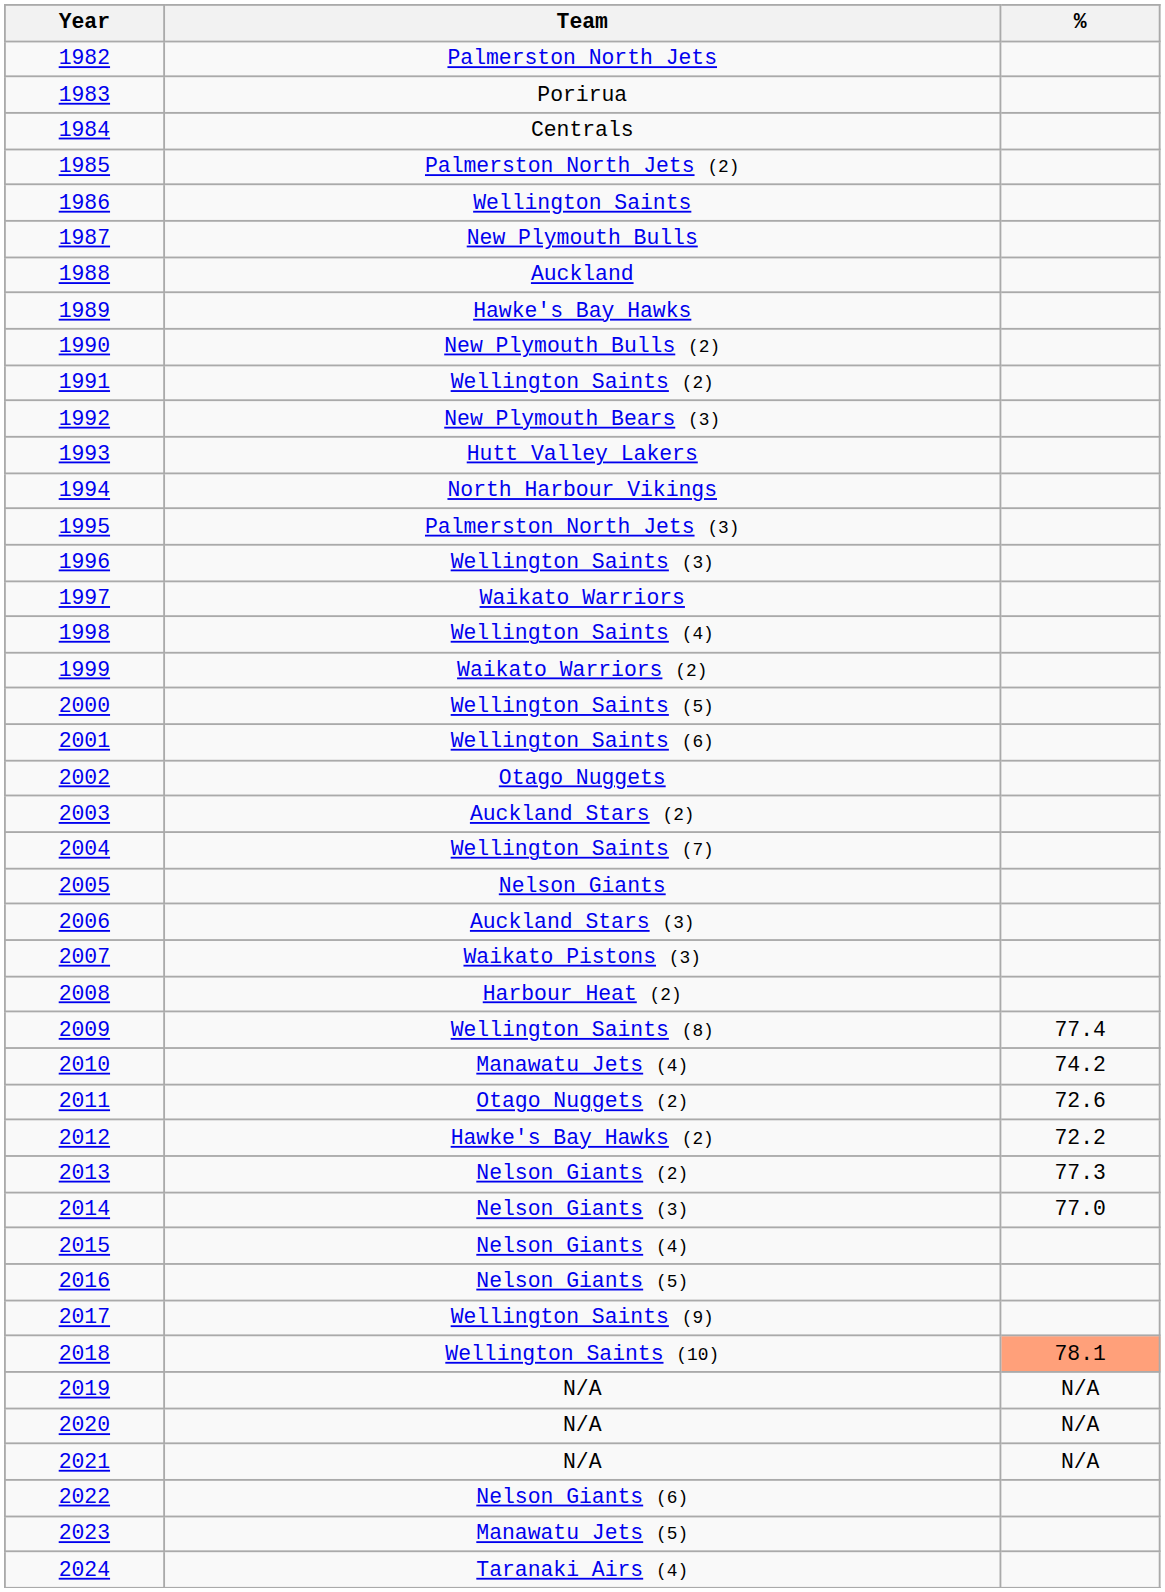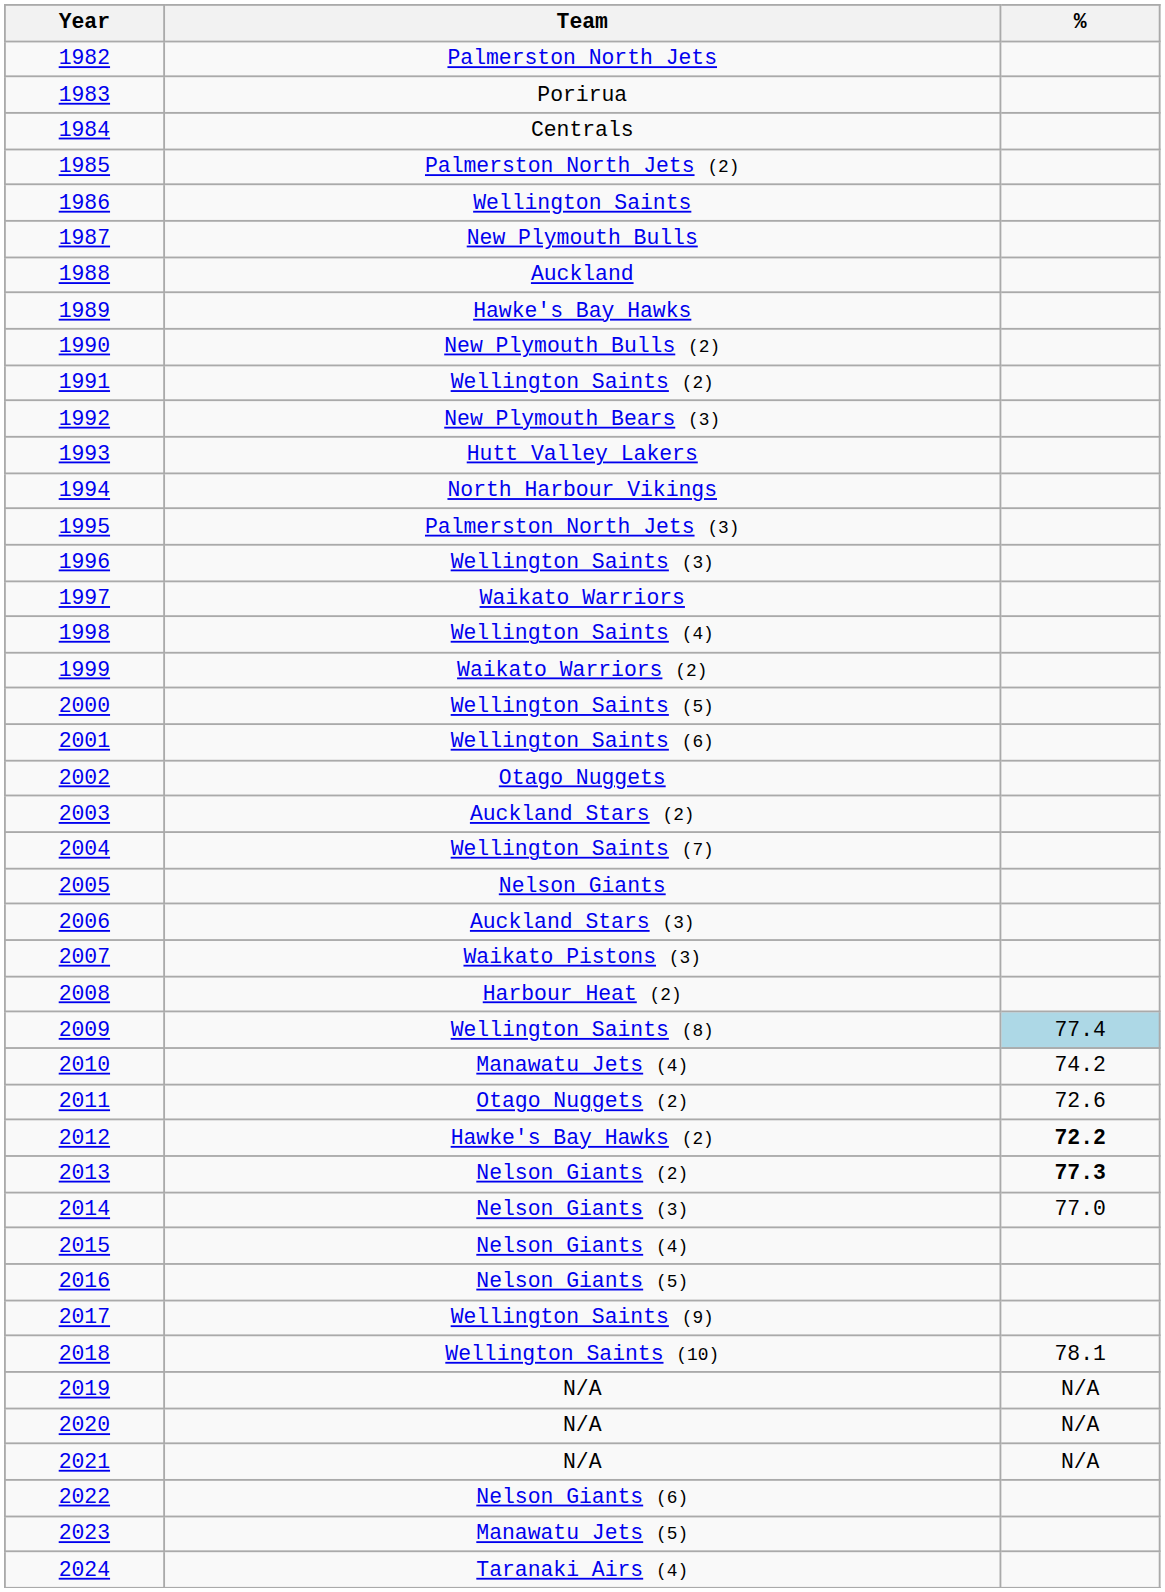Wellington Saints (8) | %: no background -> lightblue background
Hawke's Bay Hawks (2) | %: normal -> bold
Nelson Giants (2) | %: normal -> bold
Wellington Saints (10) | %: lightsalmon background -> no background
